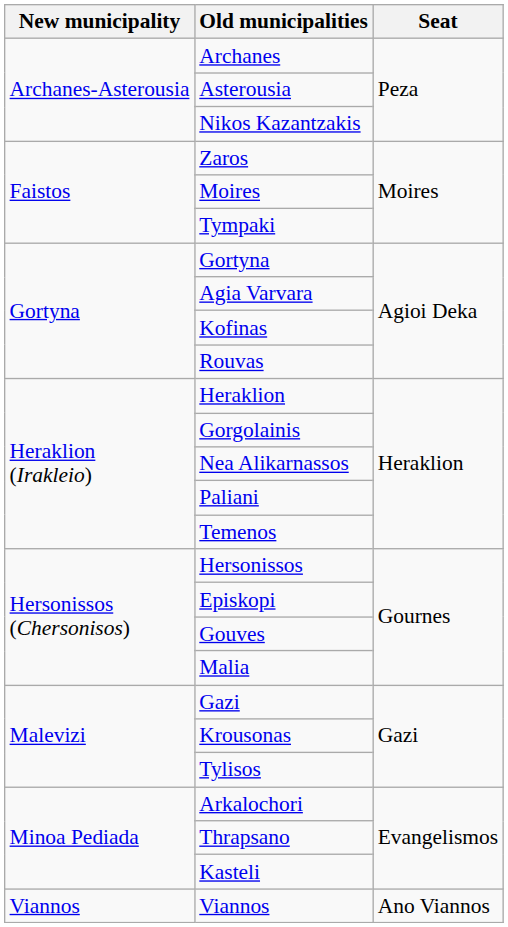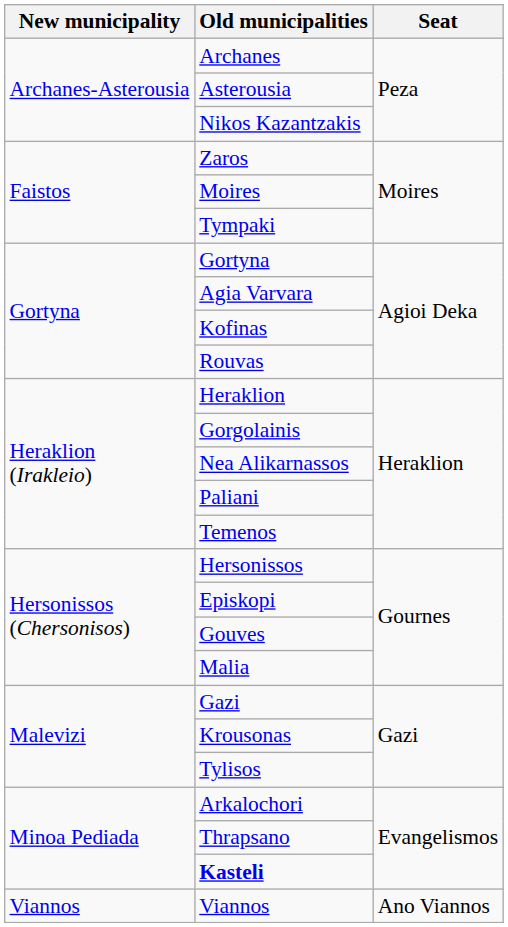Kasteli | Old municipalities: normal -> bold
